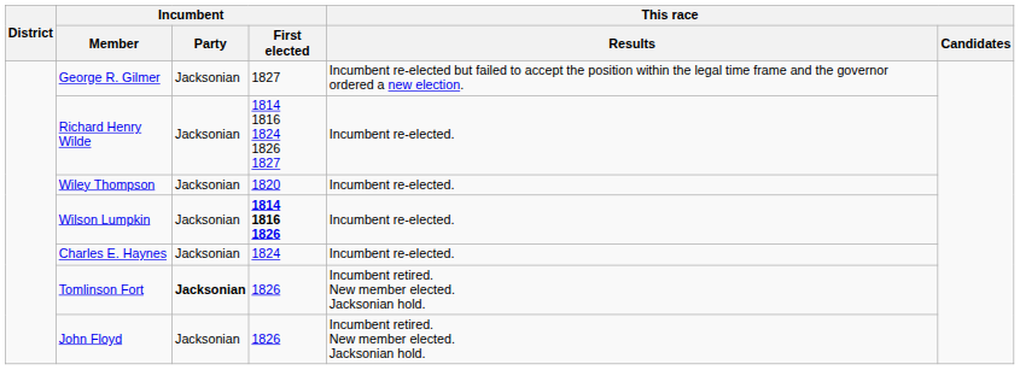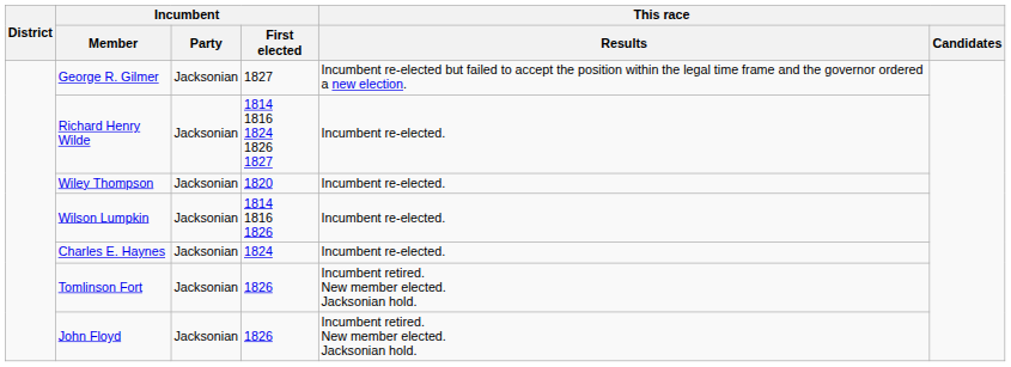Wilson Lumpkin | Incumbent / First elected: bold -> normal
Tomlinson Fort | Incumbent / Party: bold -> normal
